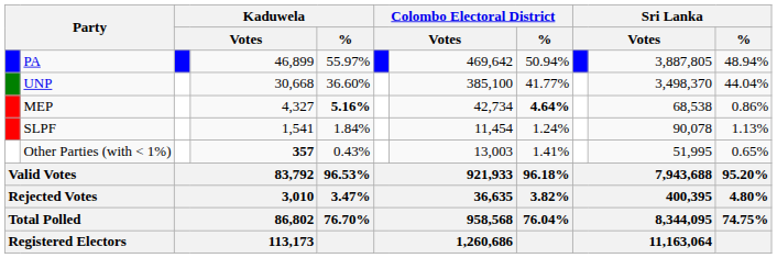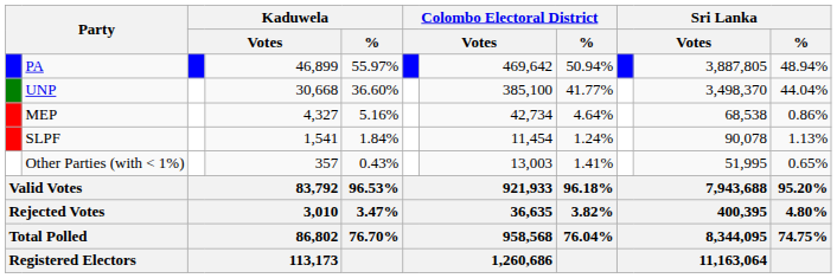MEP | Kaduwela / %: bold -> normal
MEP | Colombo Electoral District / %: bold -> normal
Other Parties (with < 1%) | column 4: bold -> normal
